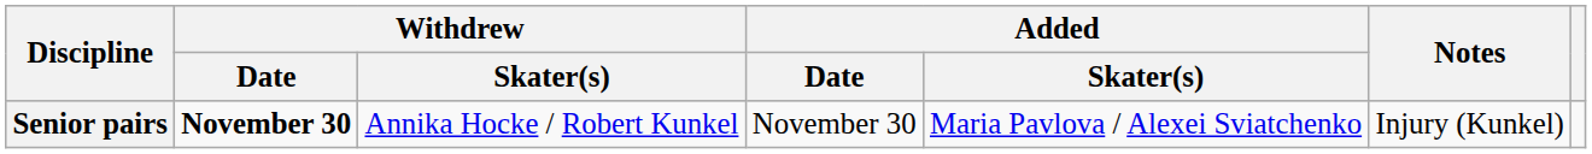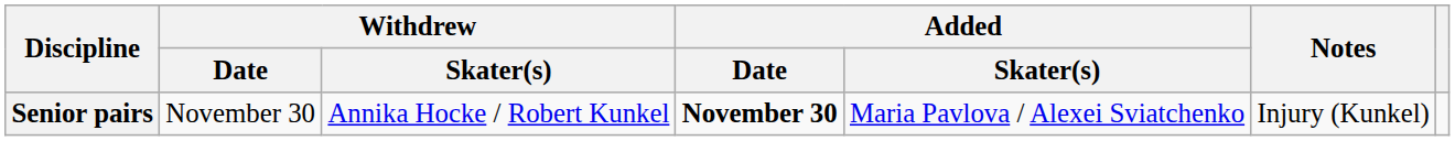Senior pairs | Withdrew / Date: bold -> normal
Senior pairs | Added / Date: normal -> bold
